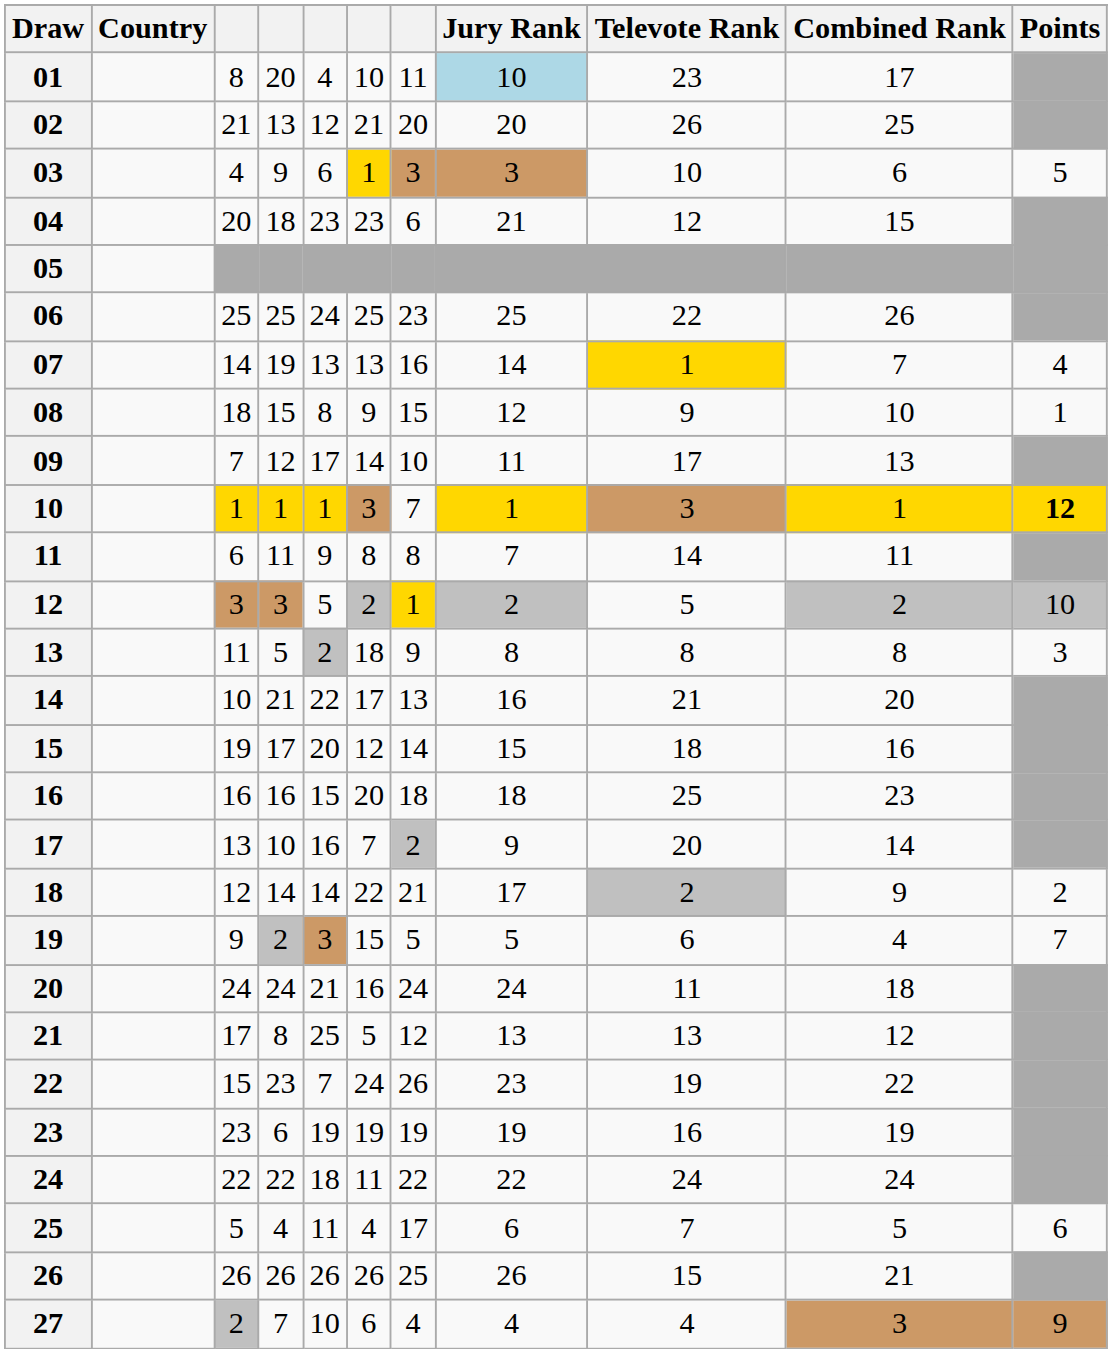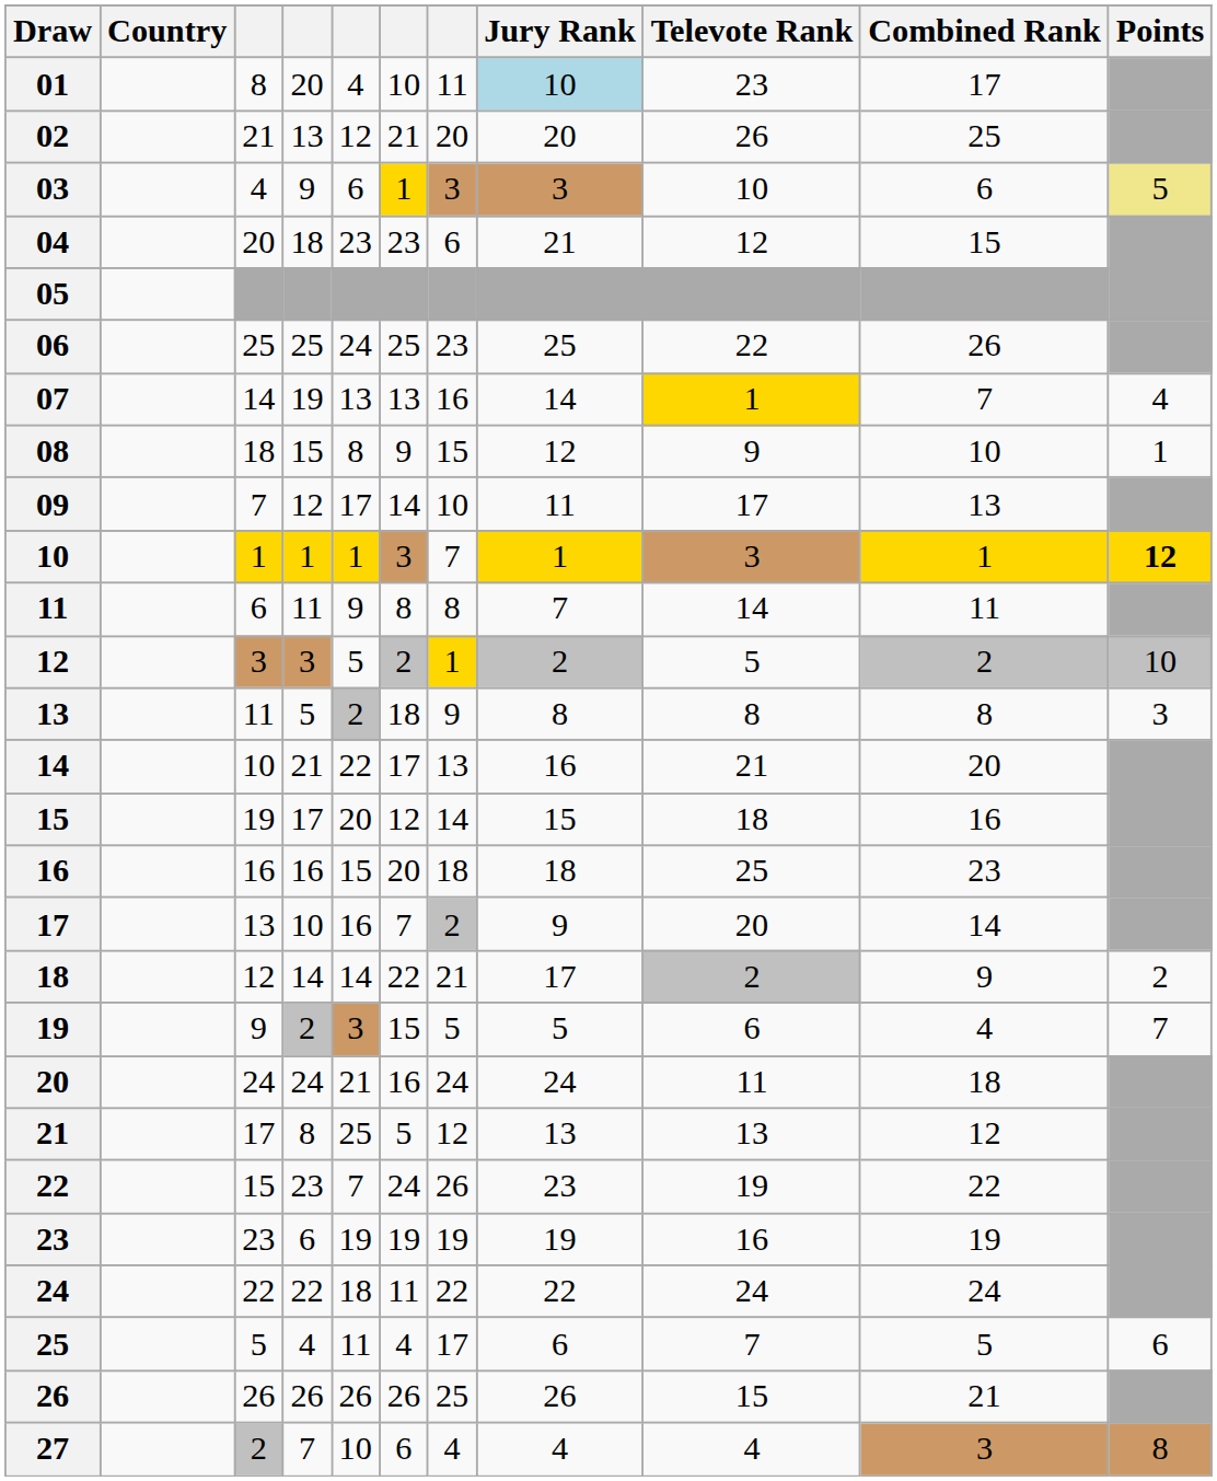03 | Points: no background -> khaki background
27 | Points: 9 -> 8
